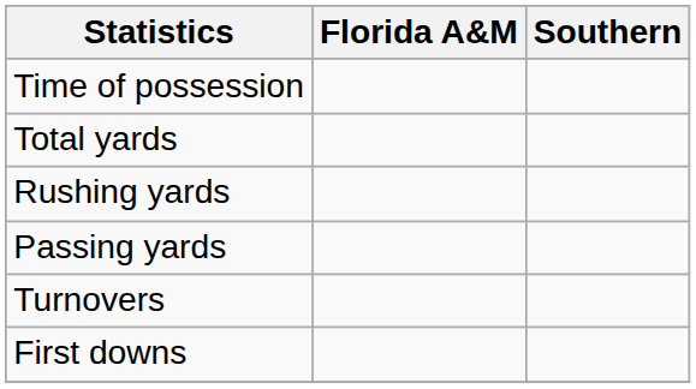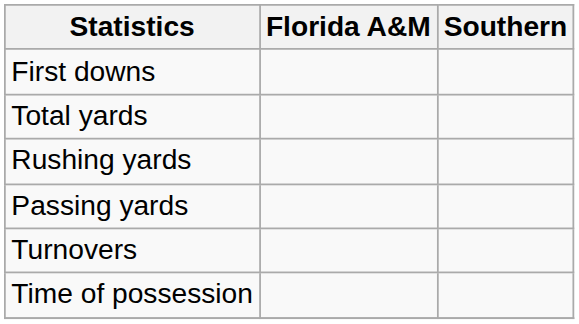rows swapped: First downs <-> Time of possession
